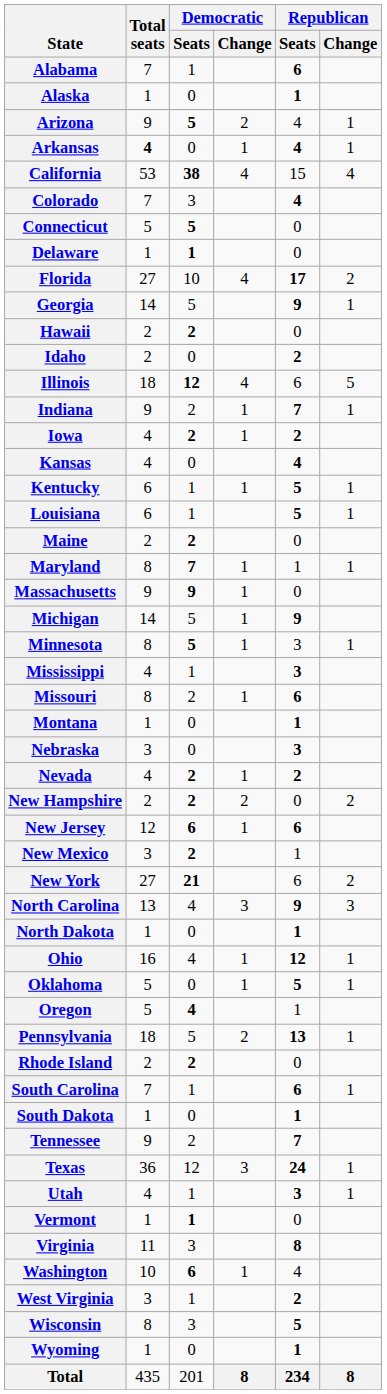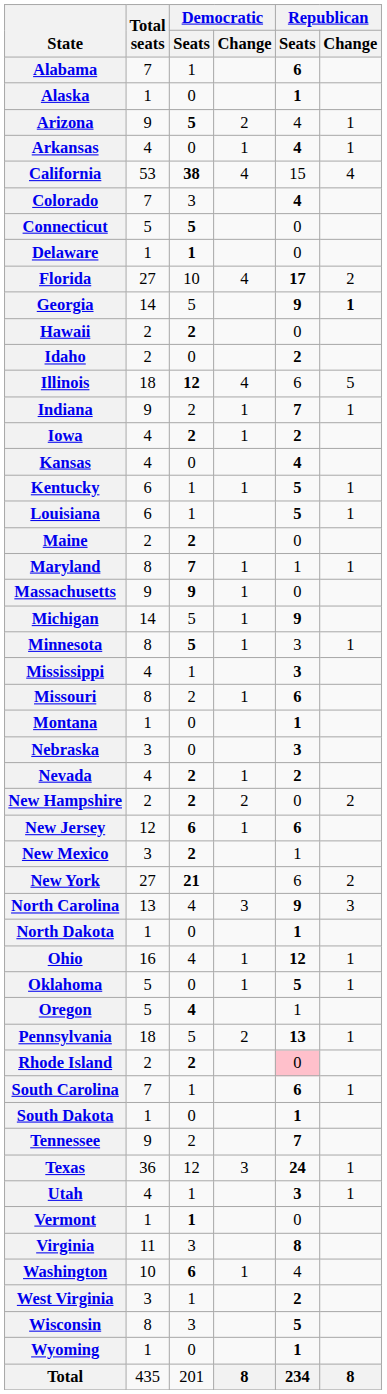Arkansas | Total seats: bold -> normal
Georgia | Republican / Change: normal -> bold
Rhode Island | Republican / Seats: no background -> pink background
